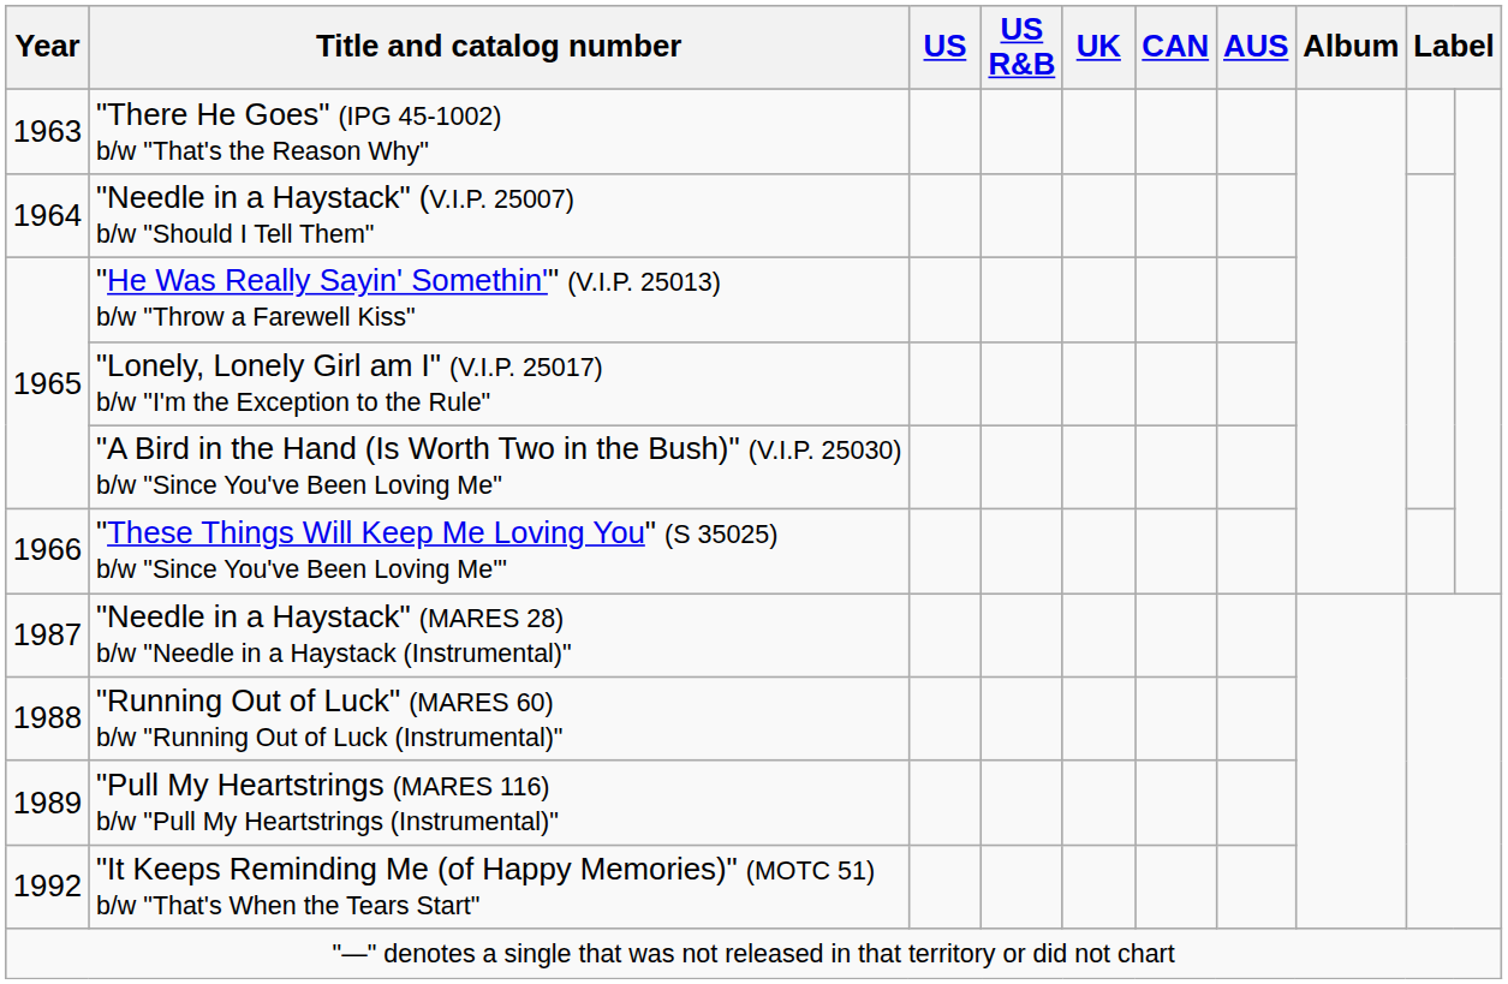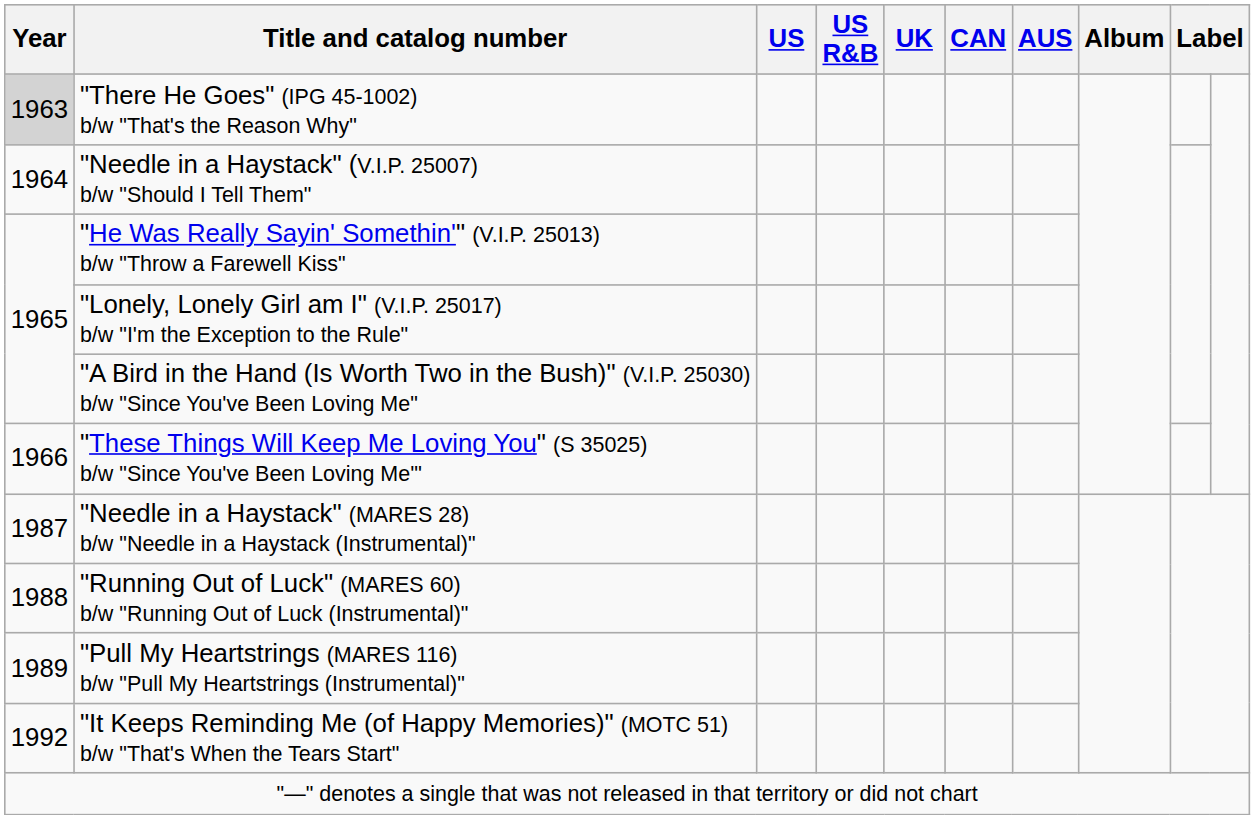"There He Goes" (IPG 45-1002) b/w "That's the Reason Why" | Year: no background -> lightgrey background
